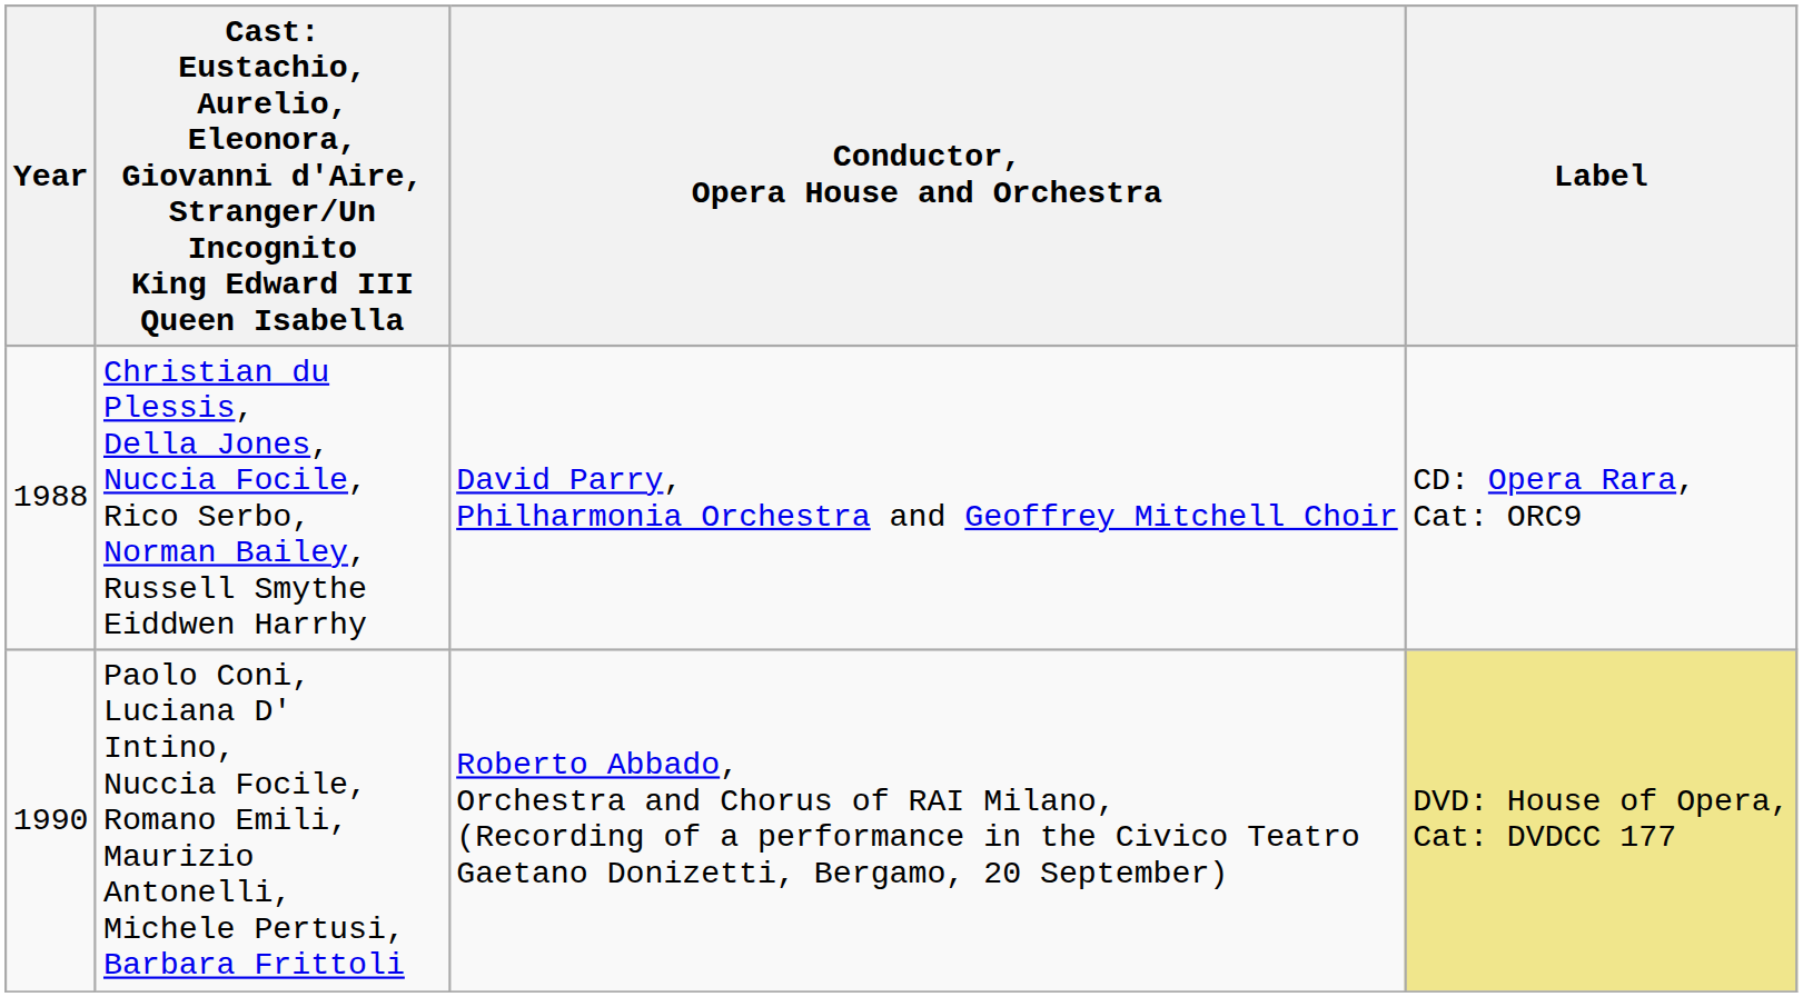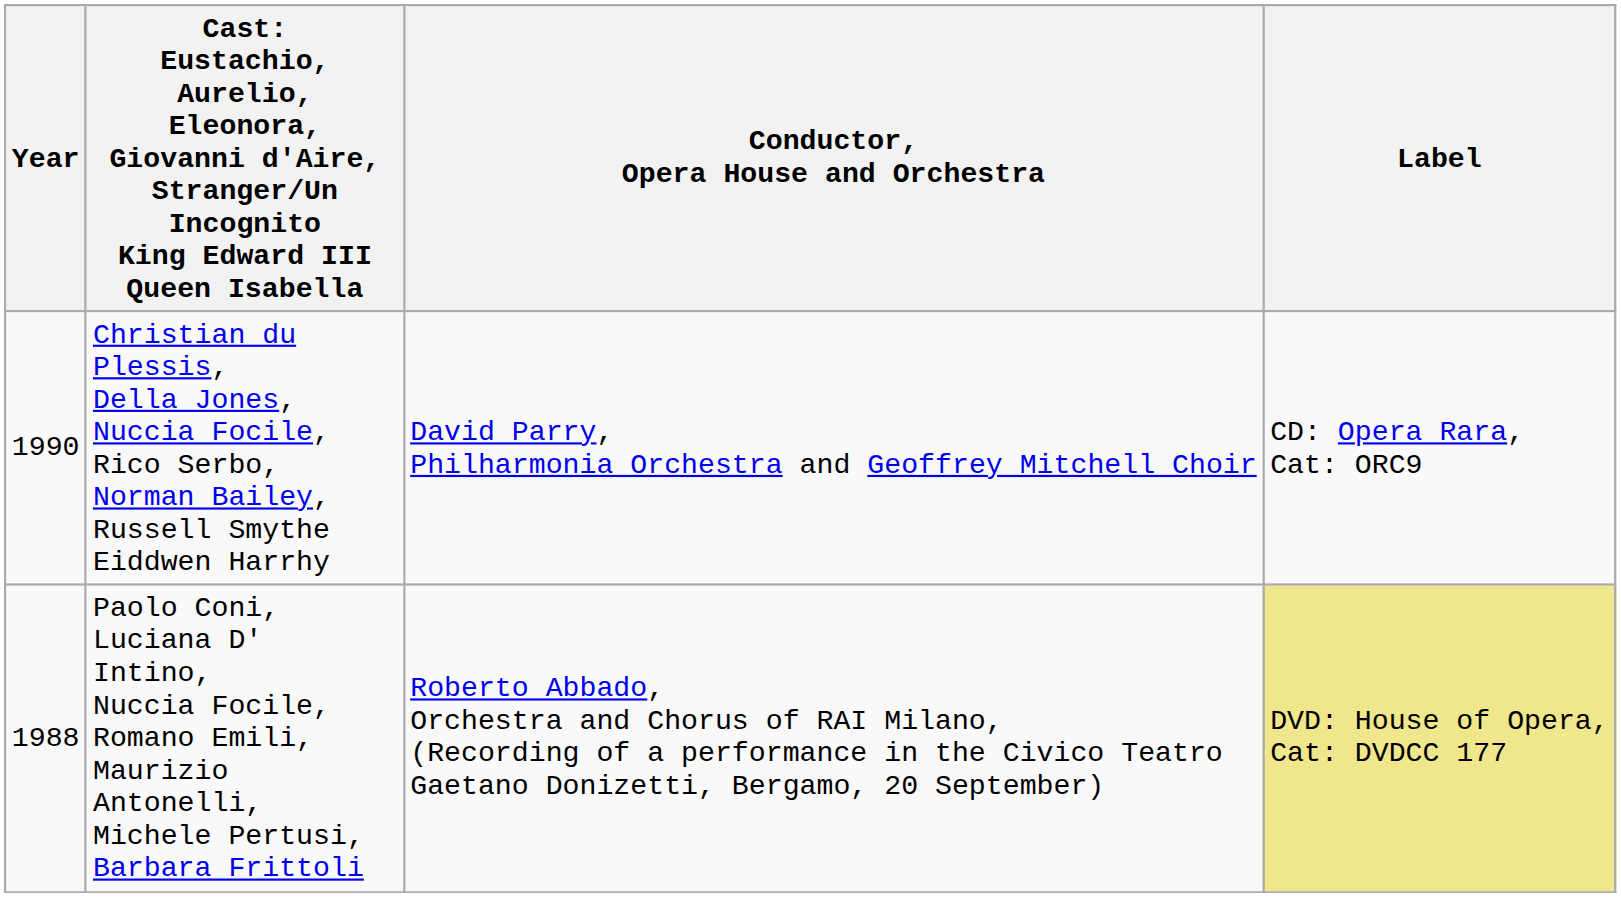row 2 | Year: 1988 -> 1990
row 3 | Year: 1990 -> 1988
